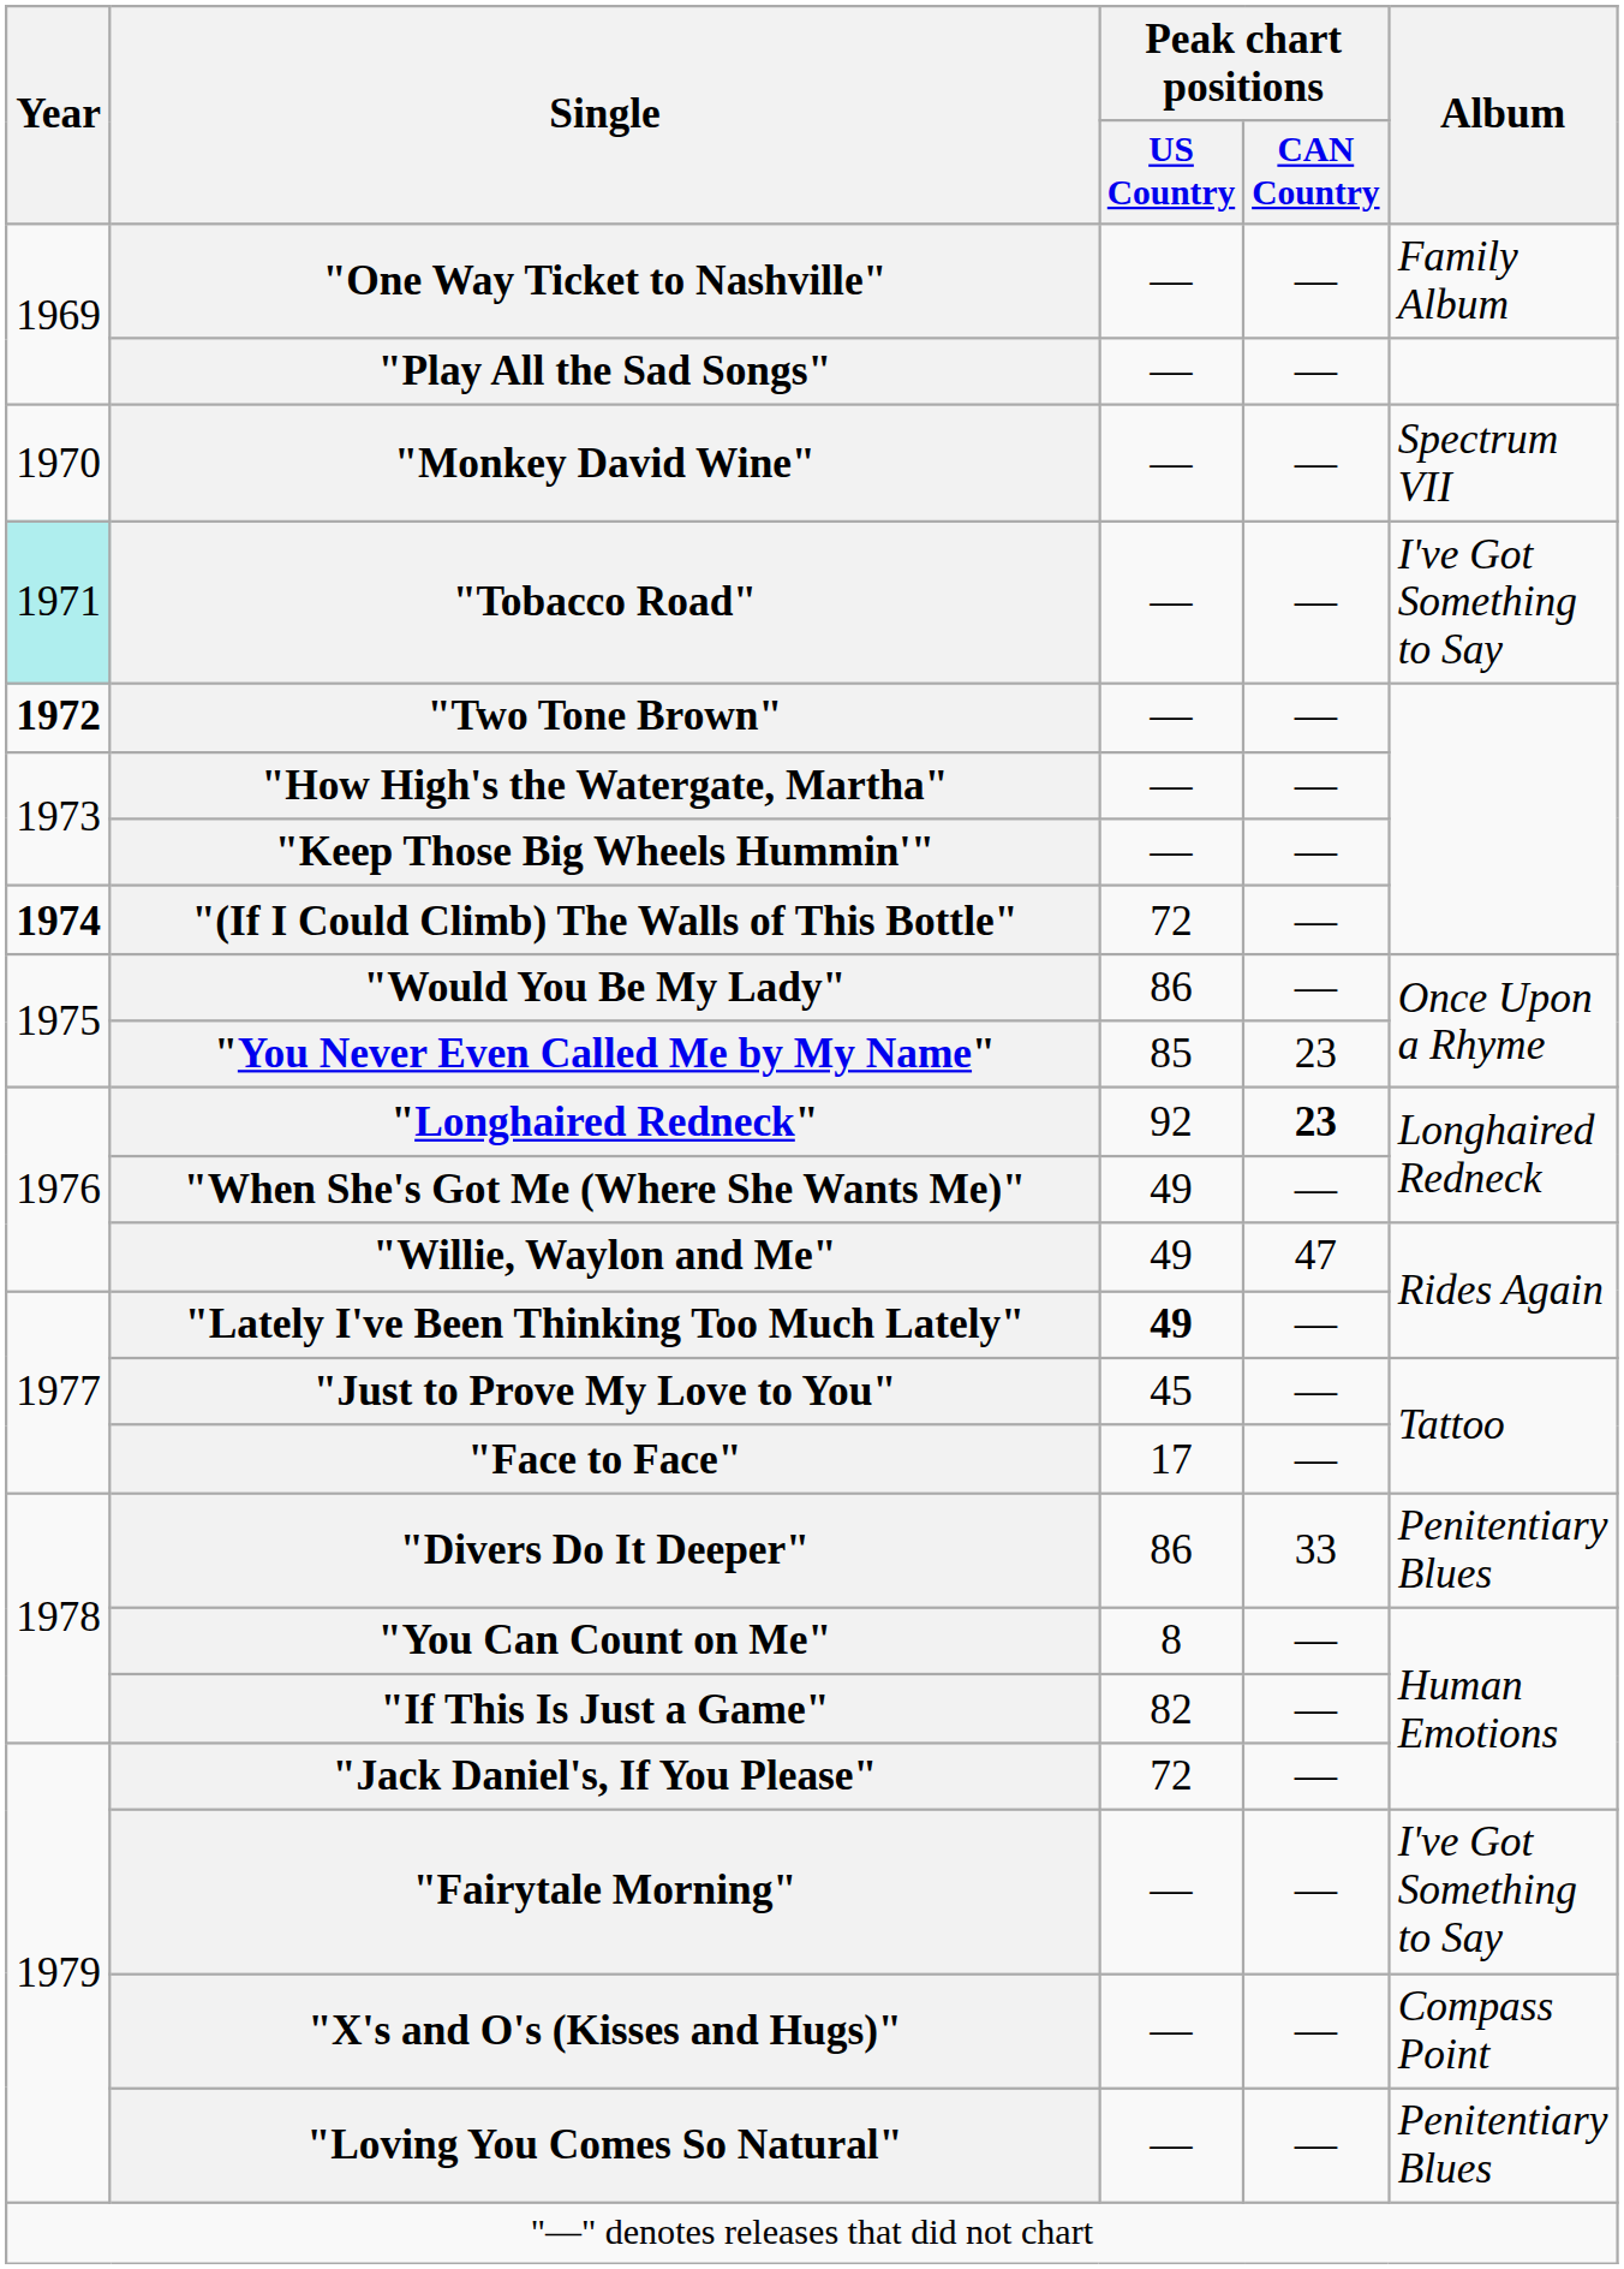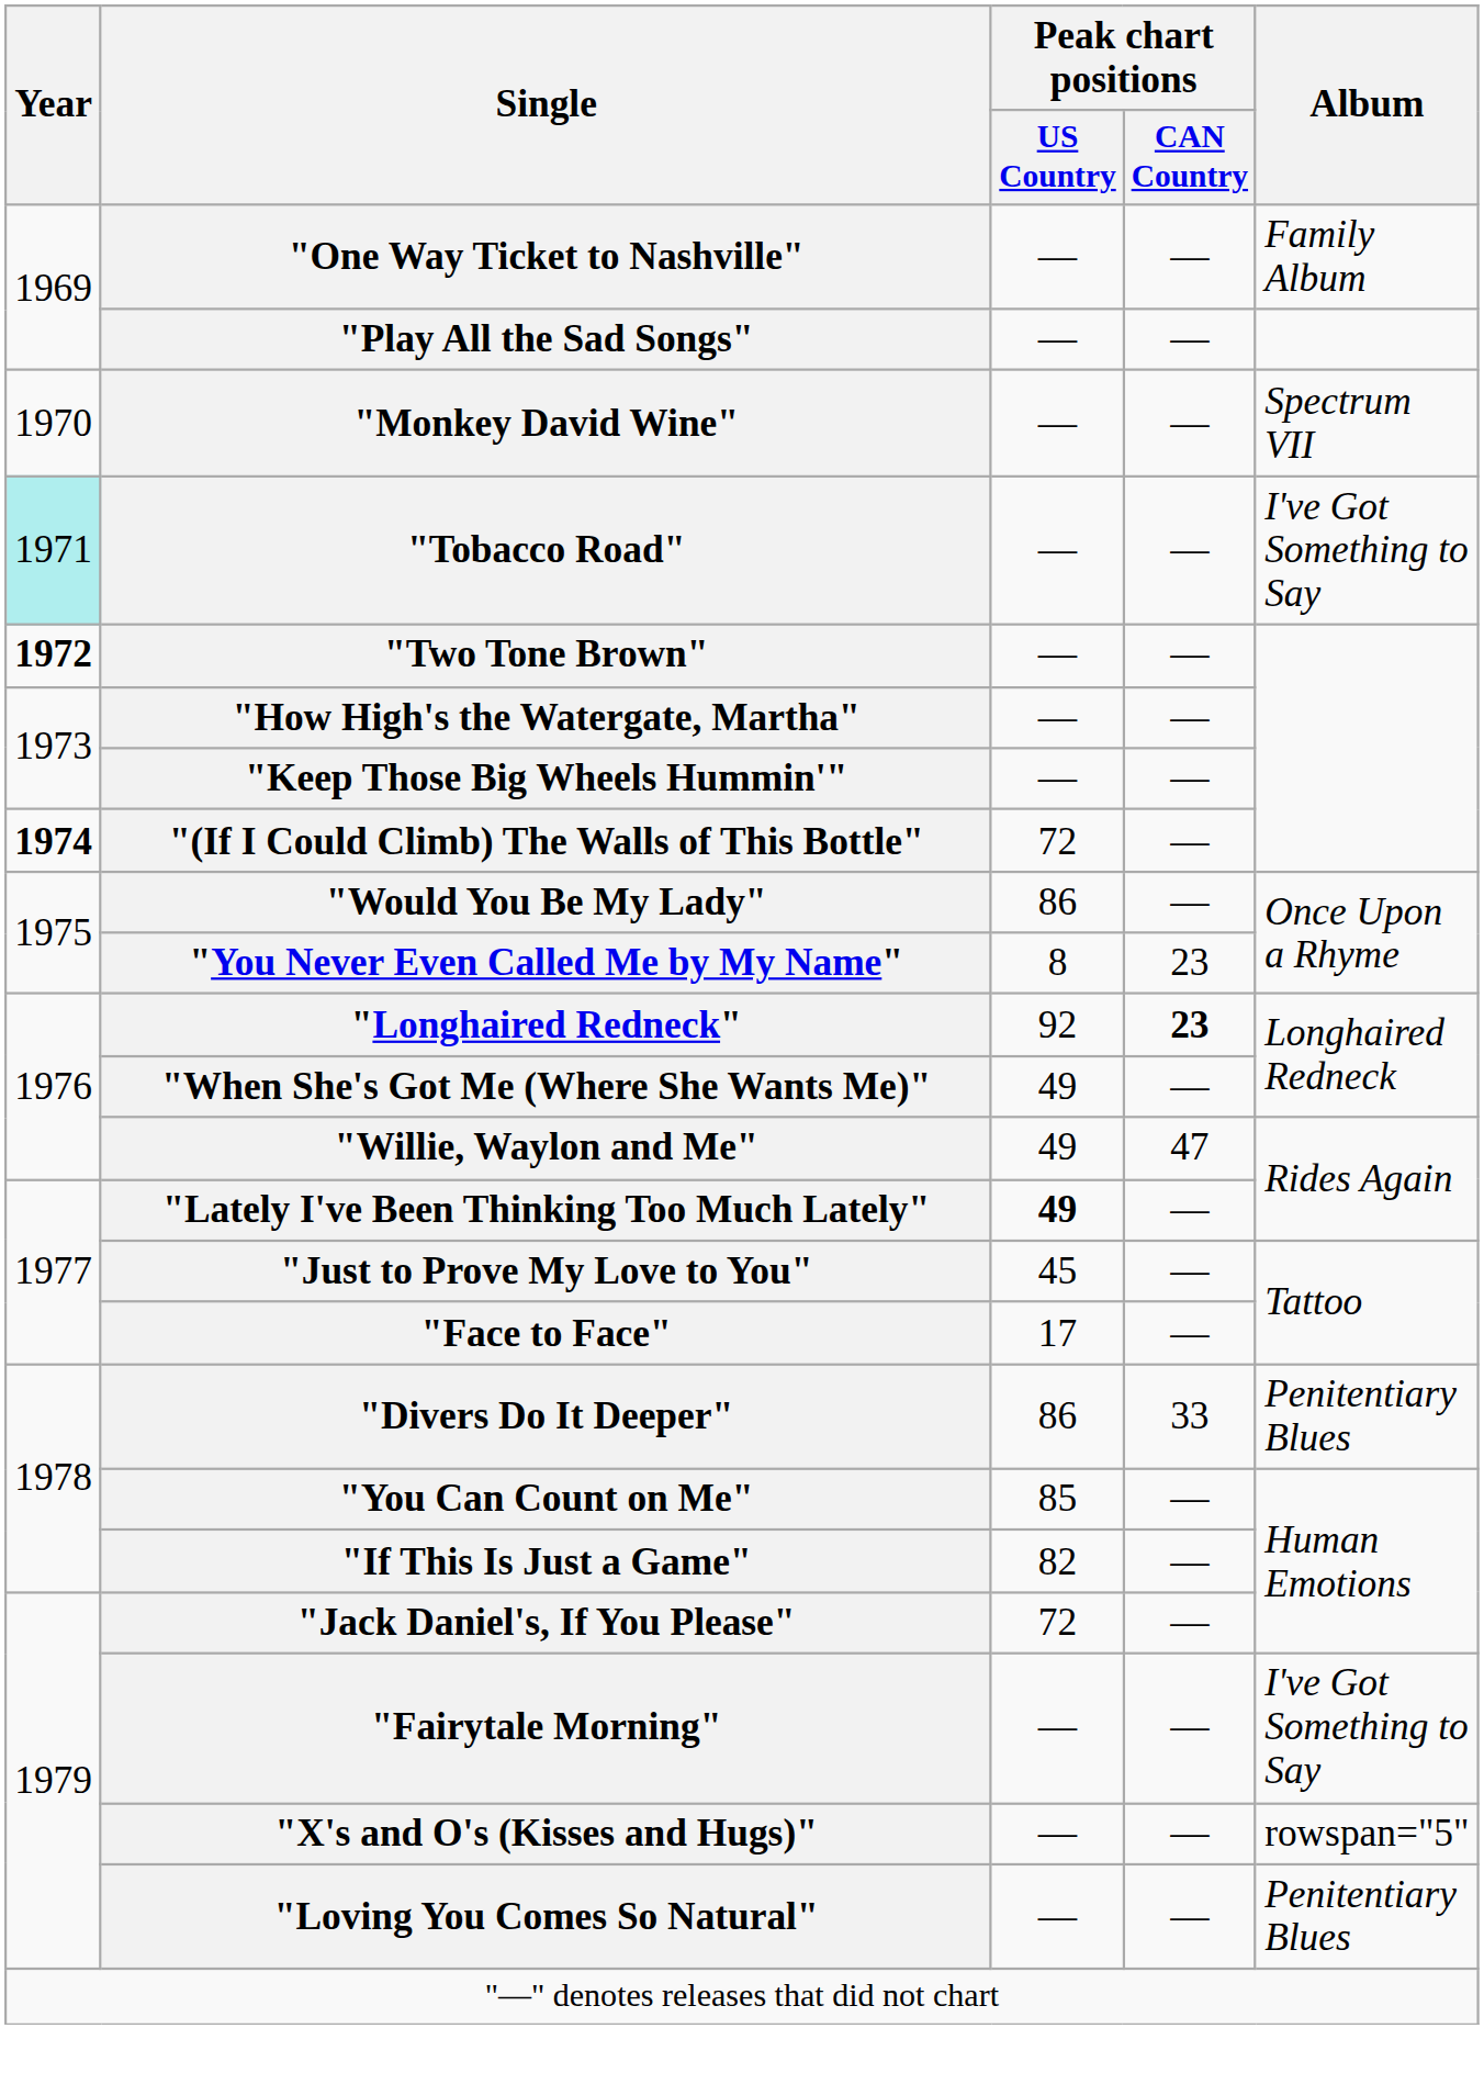"You Never Even Called Me by My Name" | Peak chart positions / US Country: 85 -> 8
"You Can Count on Me" | Peak chart positions / US Country: 8 -> 85
"X's and O's (Kisses and Hugs)" | Album: Compass Point -> rowspan="5"
